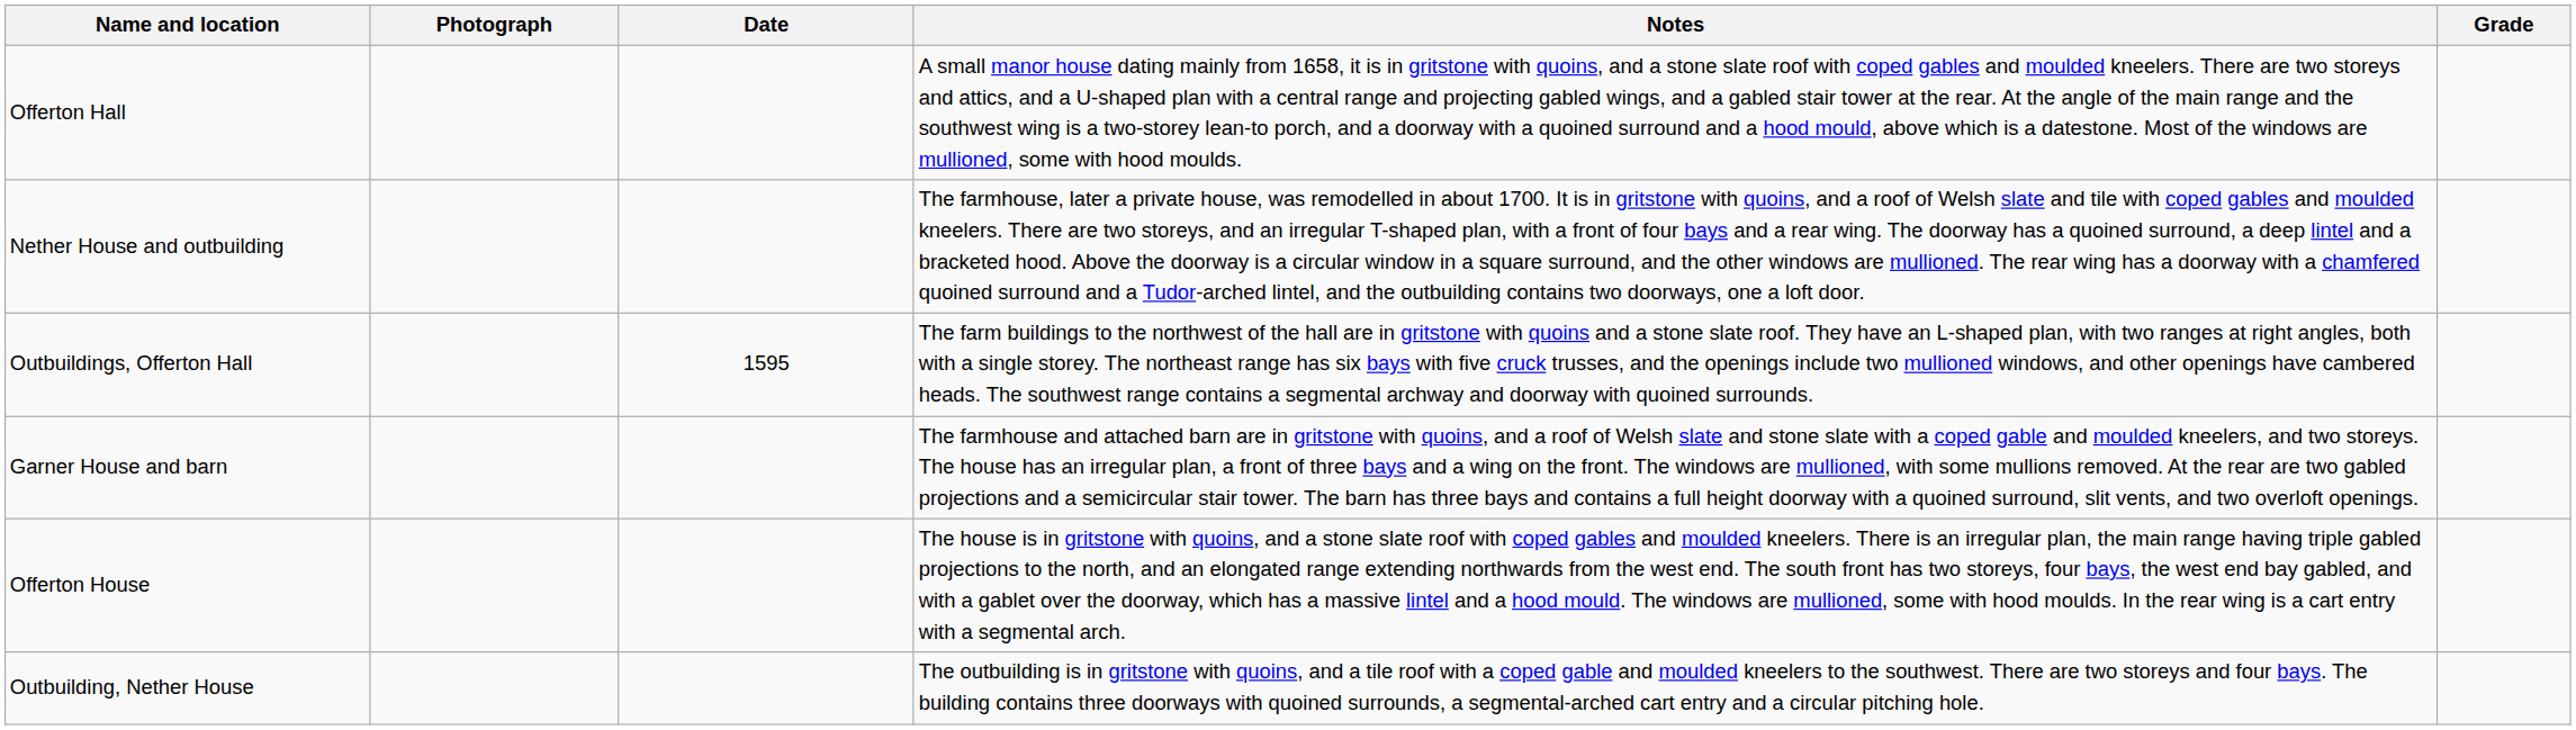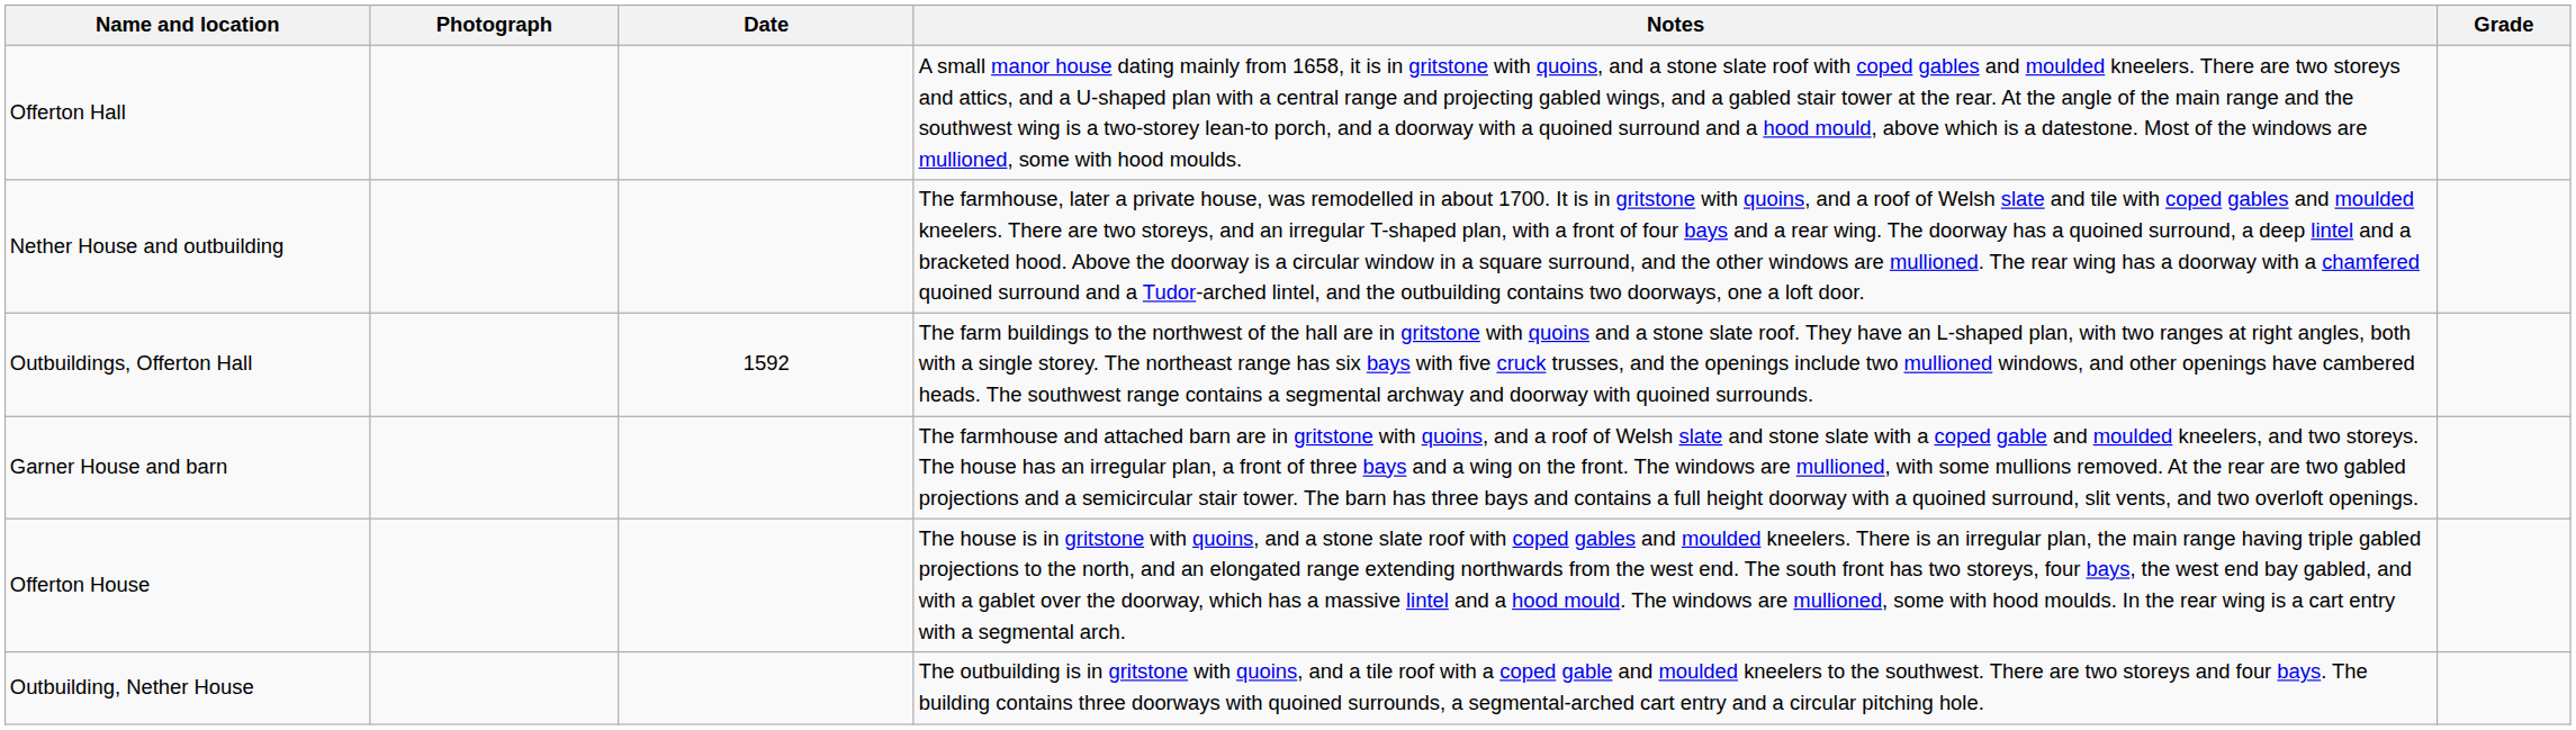Outbuildings, Offerton Hall | Date: 1595 -> 1592
